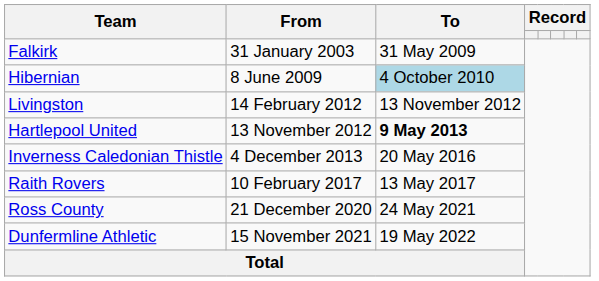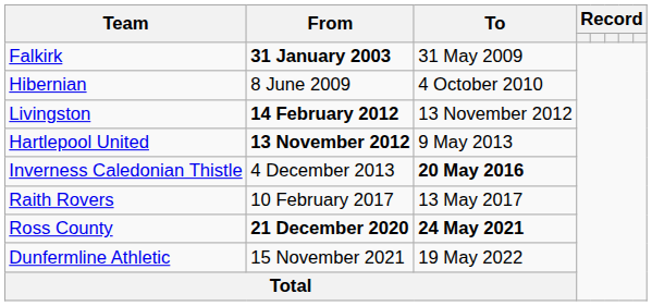Falkirk | From: normal -> bold
Hibernian | To: lightblue background -> no background
Livingston | From: normal -> bold
Hartlepool United | From: normal -> bold
Hartlepool United | To: bold -> normal
Inverness Caledonian Thistle | To: normal -> bold
Ross County | From: normal -> bold
Ross County | To: normal -> bold
